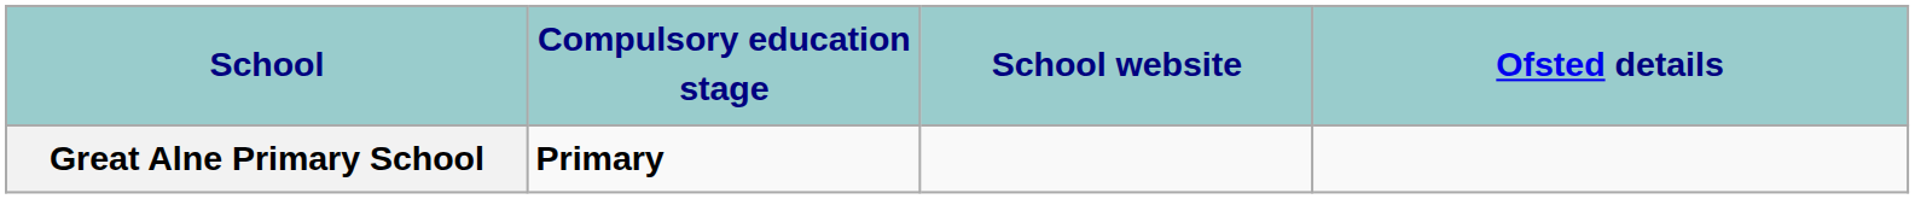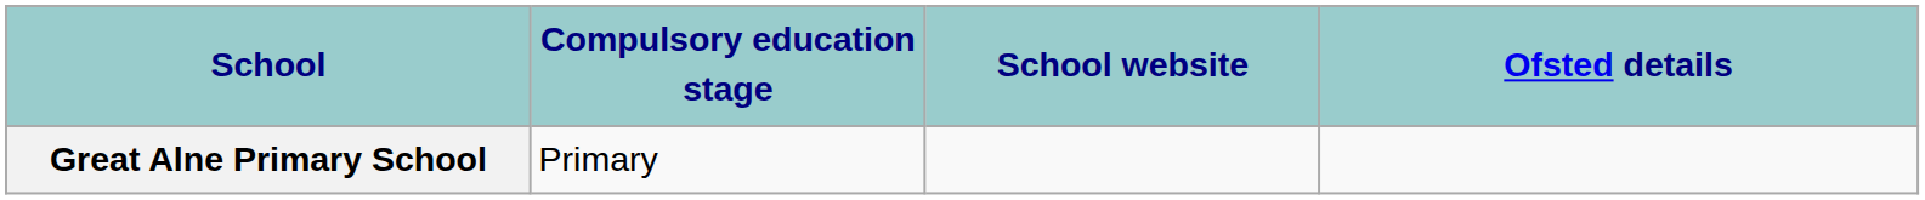Great Alne Primary School | Compulsory education stage: bold -> normal
